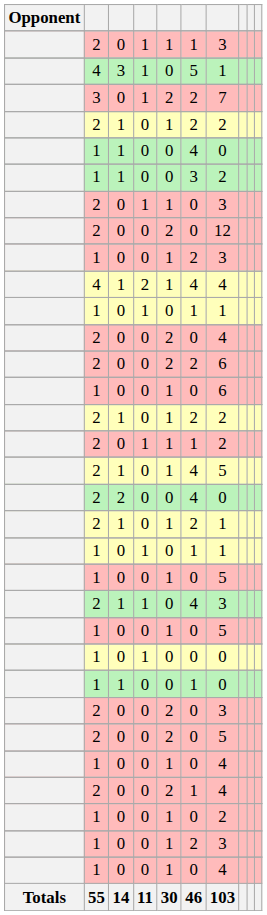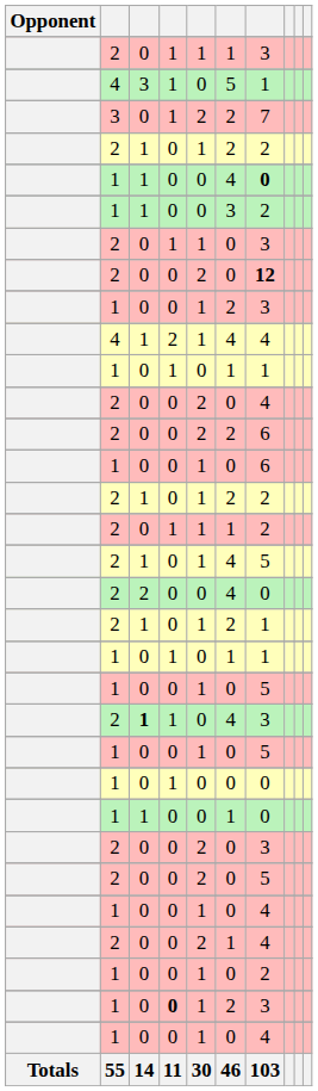row 6 | column 7: normal -> bold
row 9 | column 7: normal -> bold
row 23 | column 3: normal -> bold
row 32 | column 4: normal -> bold
